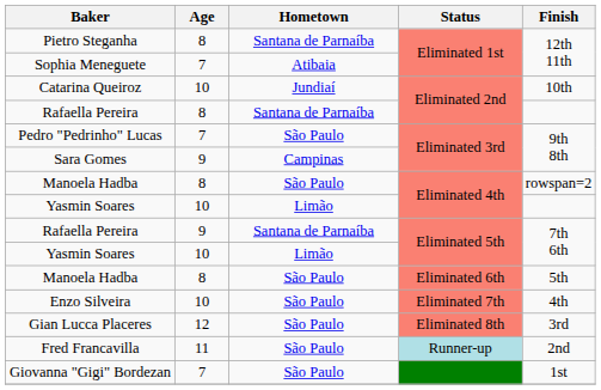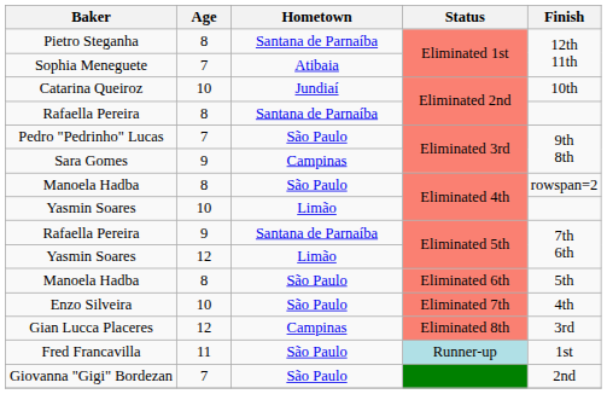Yasmin Soares / Eliminated 5th | Age: 10 -> 12
Gian Lucca Placeres | Hometown: São Paulo -> Campinas
Fred Francavilla | Finish: 2nd -> 1st
Giovanna "Gigi" Bordezan | Finish: 1st -> 2nd
